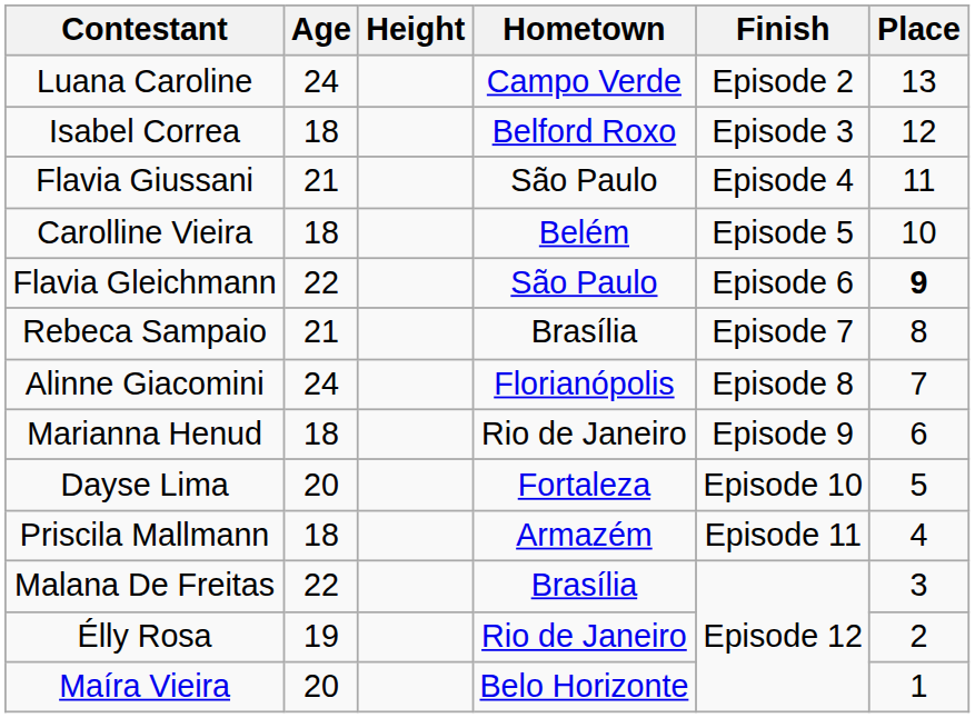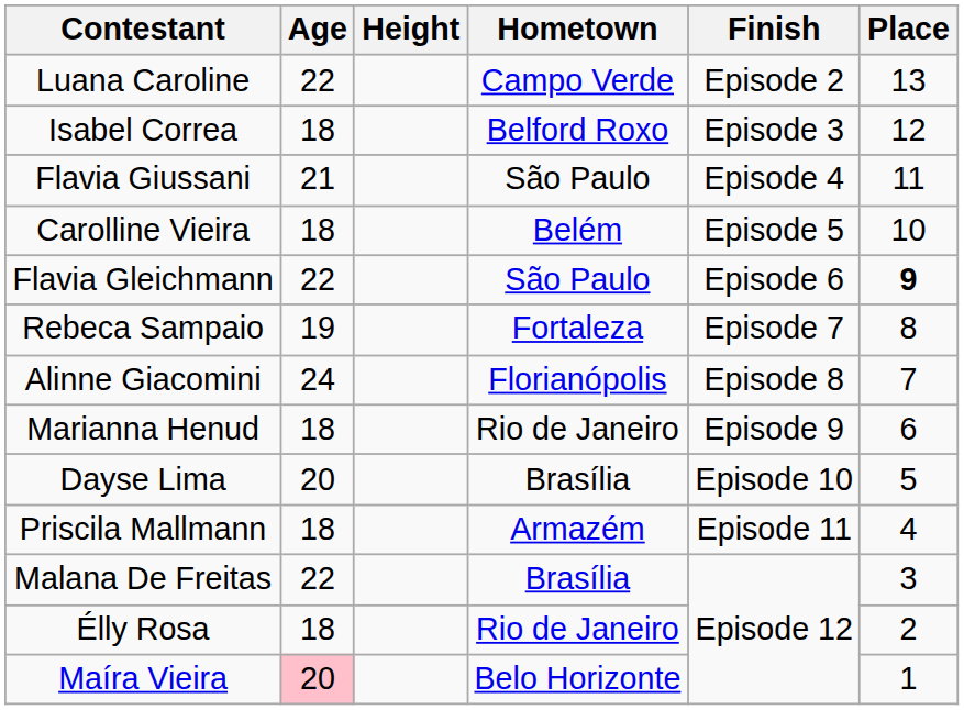Luana Caroline | Age: 24 -> 22
Rebeca Sampaio | Age: 21 -> 19
Rebeca Sampaio | Hometown: Brasília -> Fortaleza
Dayse Lima | Hometown: Fortaleza -> Brasília
Élly Rosa | Age: 19 -> 18
Maíra Vieira | Age: no background -> pink background
